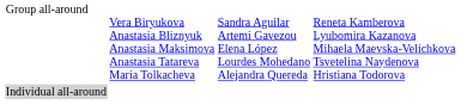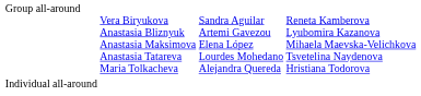row 2 | column 1: lightgrey background -> no background
